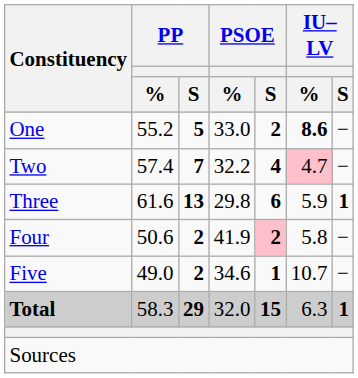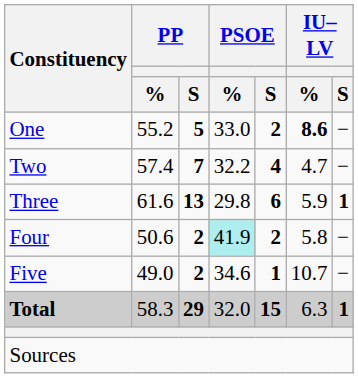Two | IU–LV / %: pink background -> no background
Four | PSOE / %: no background -> paleturquoise background
Four | PSOE / S: pink background -> no background
